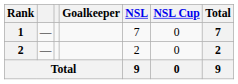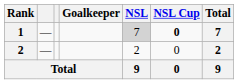1 | NSL: no background -> lightgrey background
1 | NSL Cup: normal -> bold
